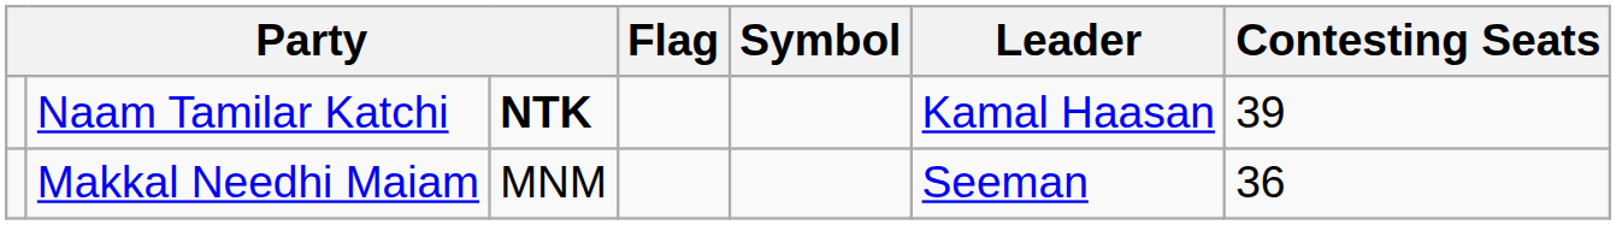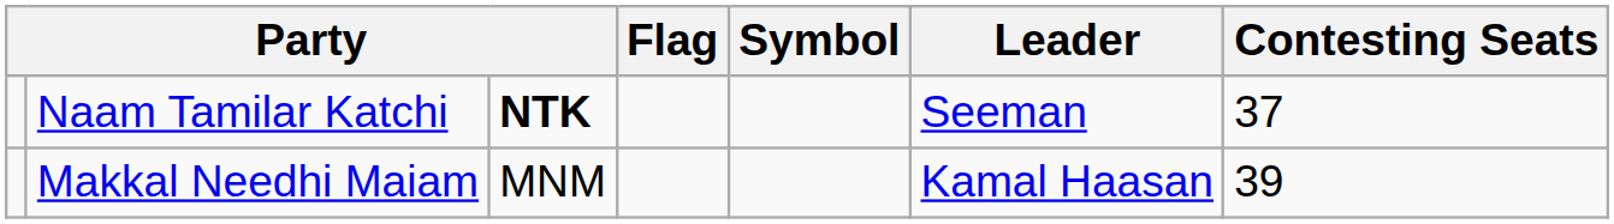Naam Tamilar Katchi | Leader: Kamal Haasan -> Seeman
Naam Tamilar Katchi | Contesting Seats: 39 -> 37
Makkal Needhi Maiam | Leader: Seeman -> Kamal Haasan
Makkal Needhi Maiam | Contesting Seats: 36 -> 39
